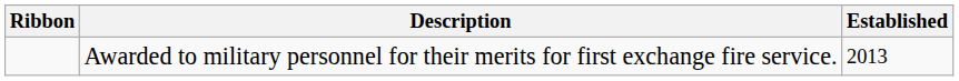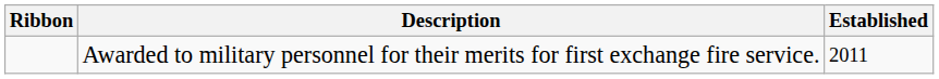row 2 | Established: 2013 -> 2011
